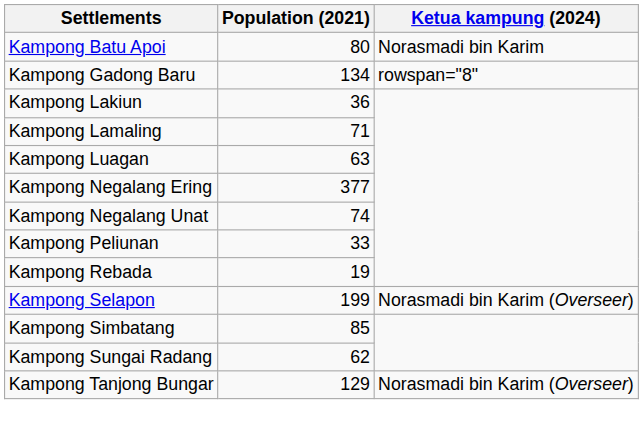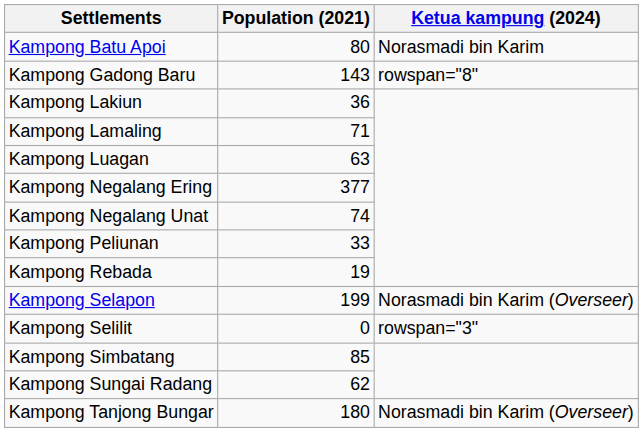Kampong Gadong Baru | Population (2021): 134 -> 143
+ row: Kampong Selilit | 0 | rowspan="3"
Kampong Tanjong Bungar | Population (2021): 129 -> 180
